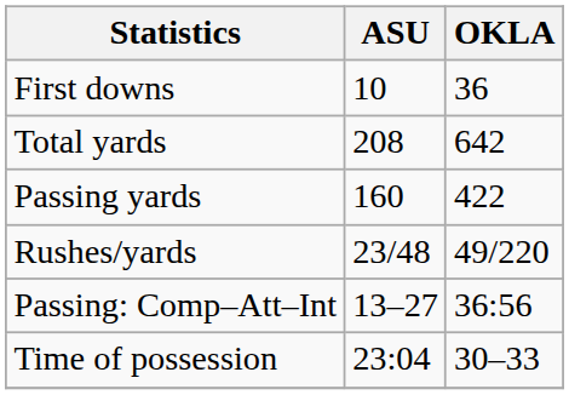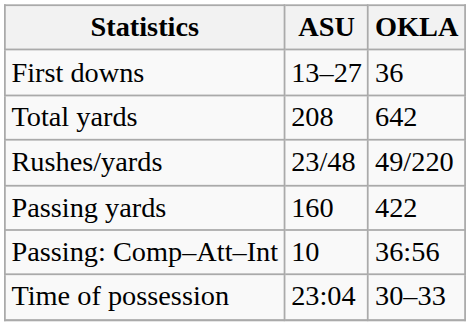First downs | ASU: 10 -> 13–27
rows swapped: Rushes/yards <-> Passing yards
Passing: Comp–Att–Int | ASU: 13–27 -> 10
